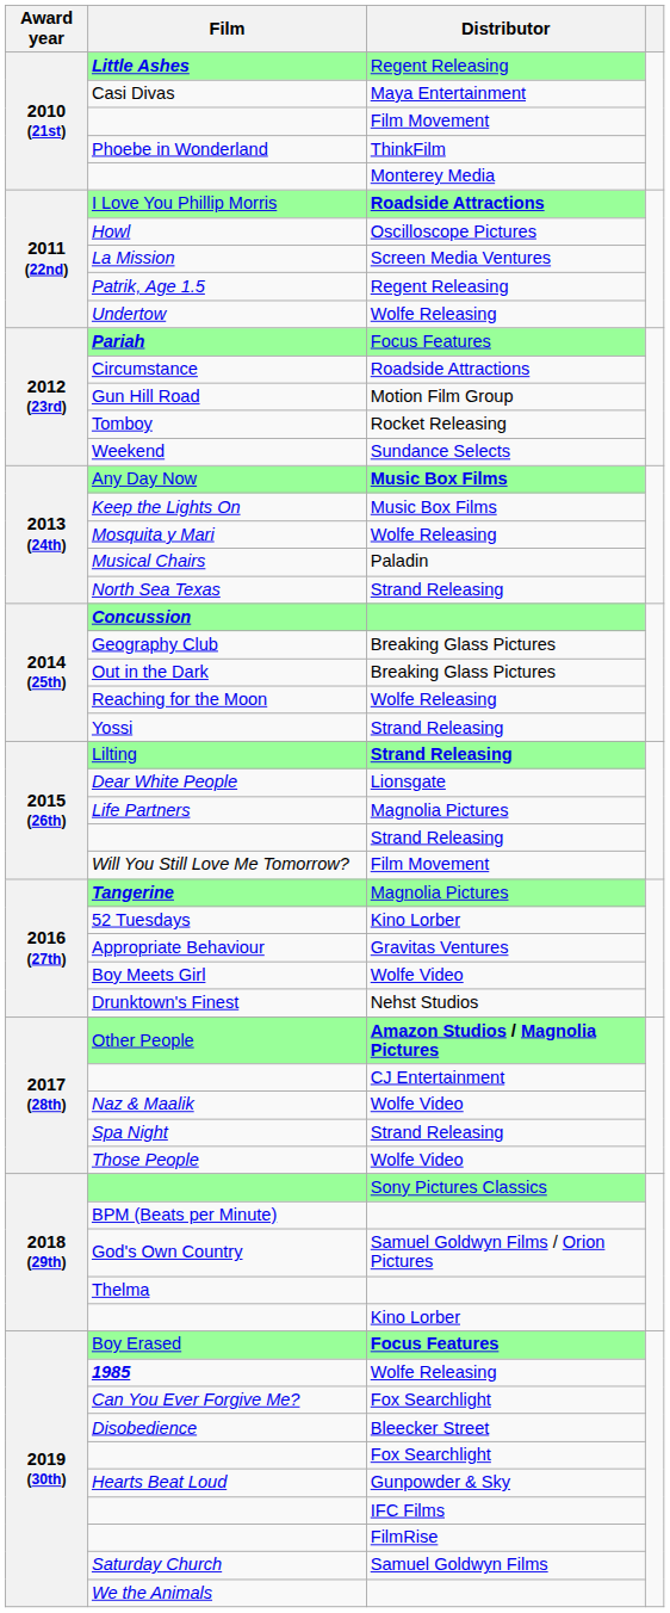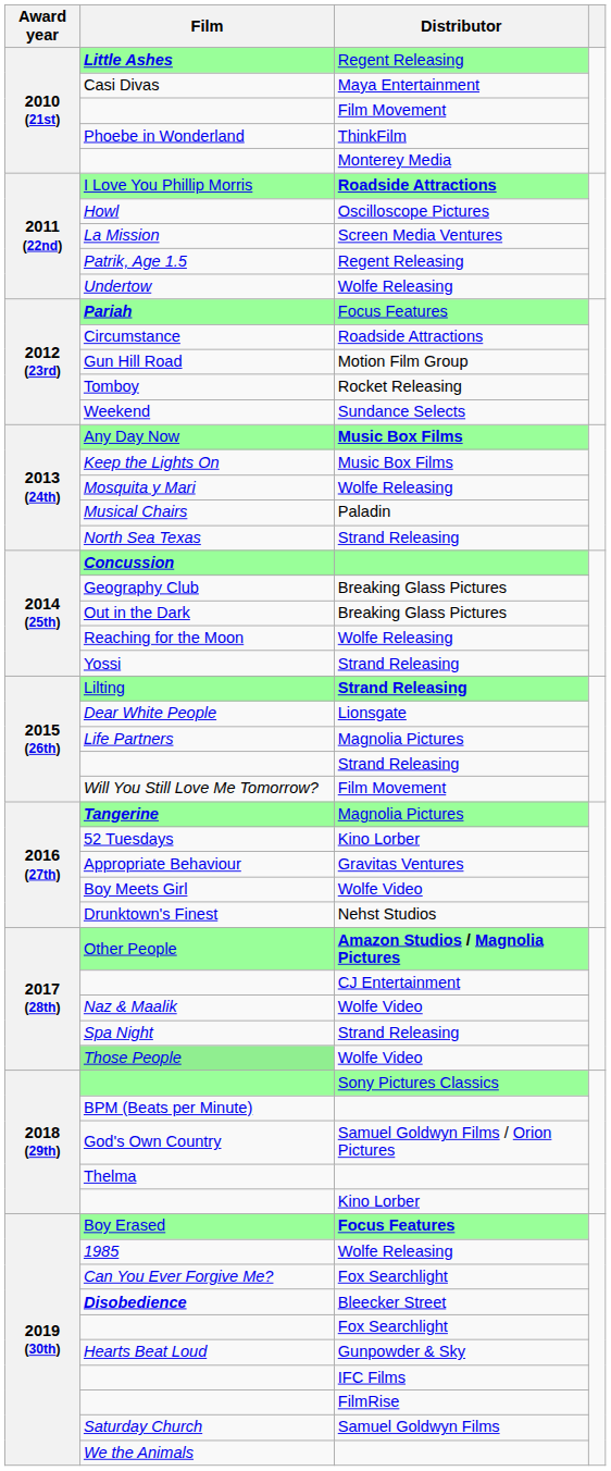Those People | Film: no background -> lightgreen background
1985 | Film: bold -> normal
Disobedience | Film: normal -> bold
